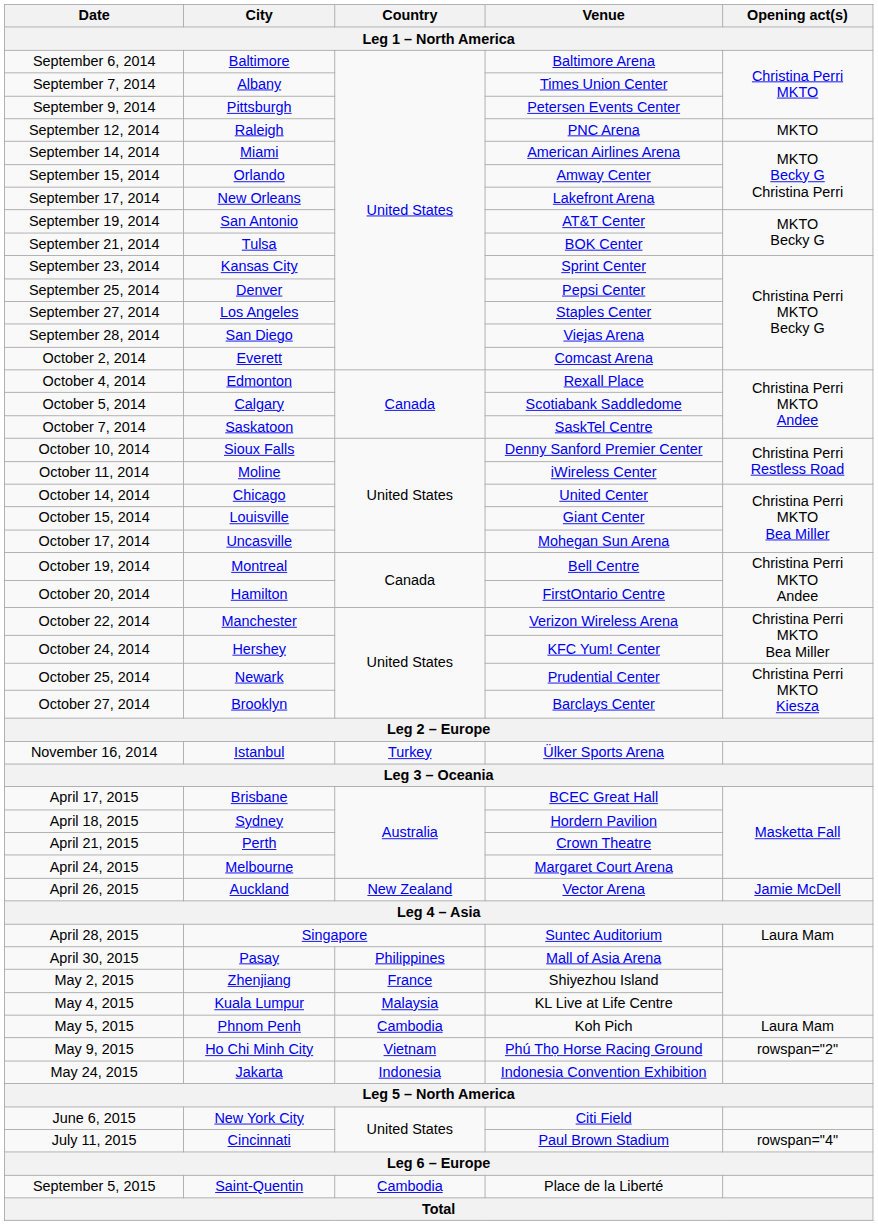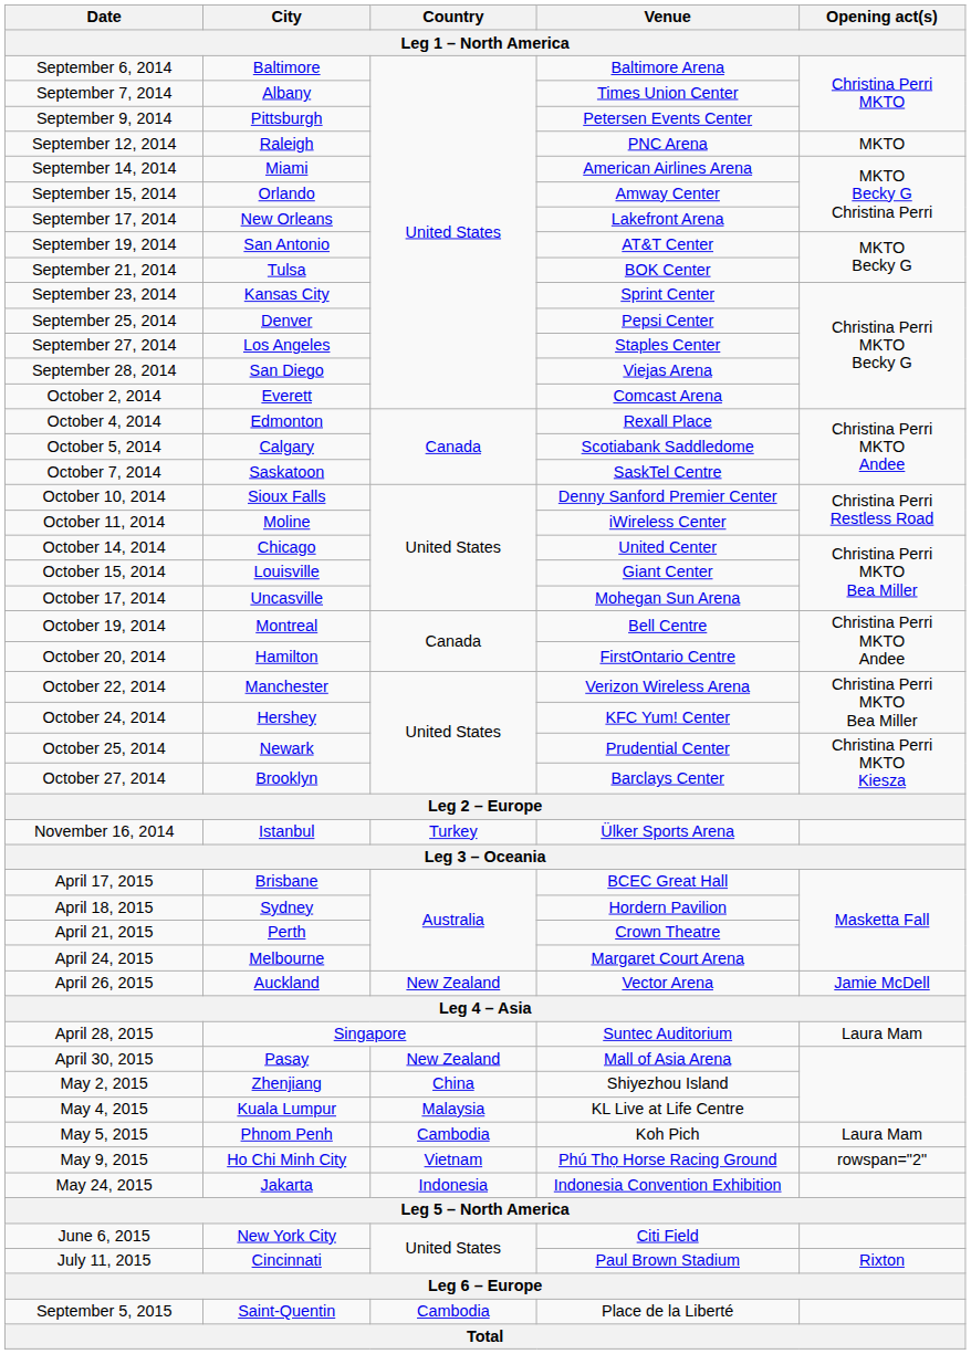April 30, 2015 | Country: Philippines -> New Zealand
May 2, 2015 | Country: France -> China
July 11, 2015 | Opening act(s): rowspan="4" -> Rixton
